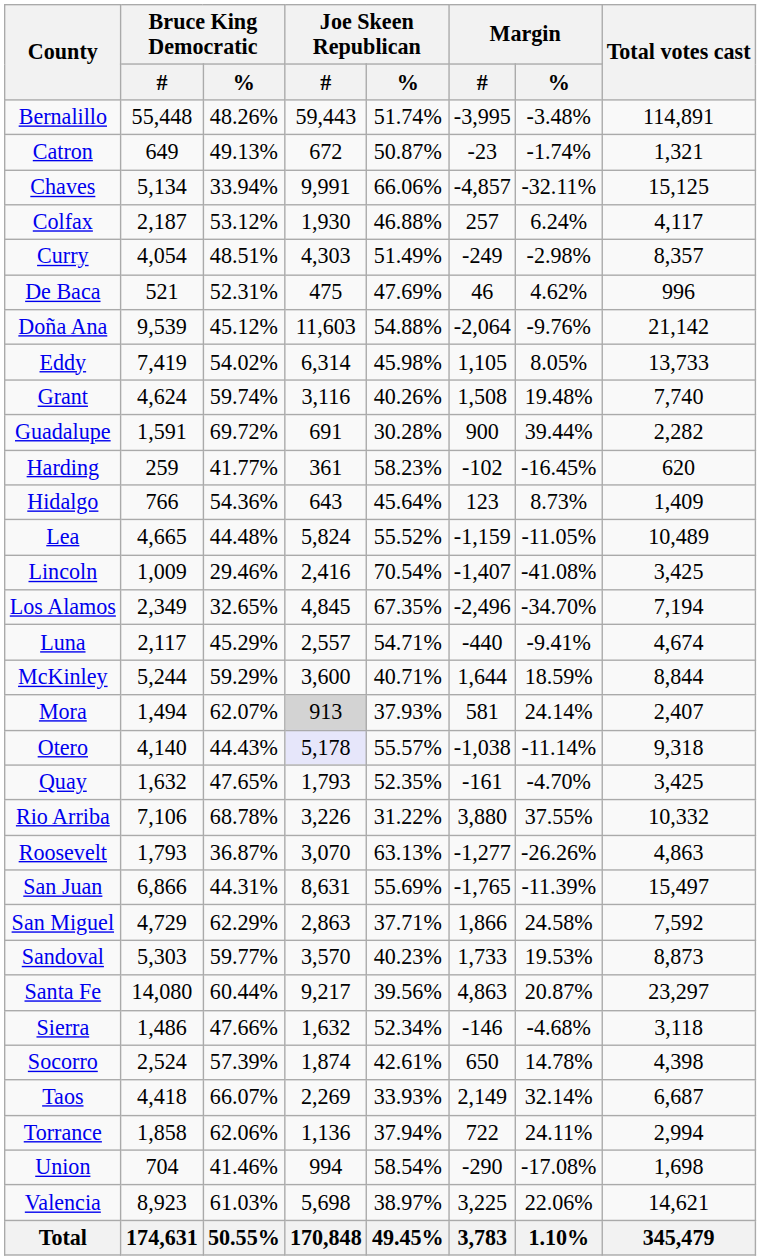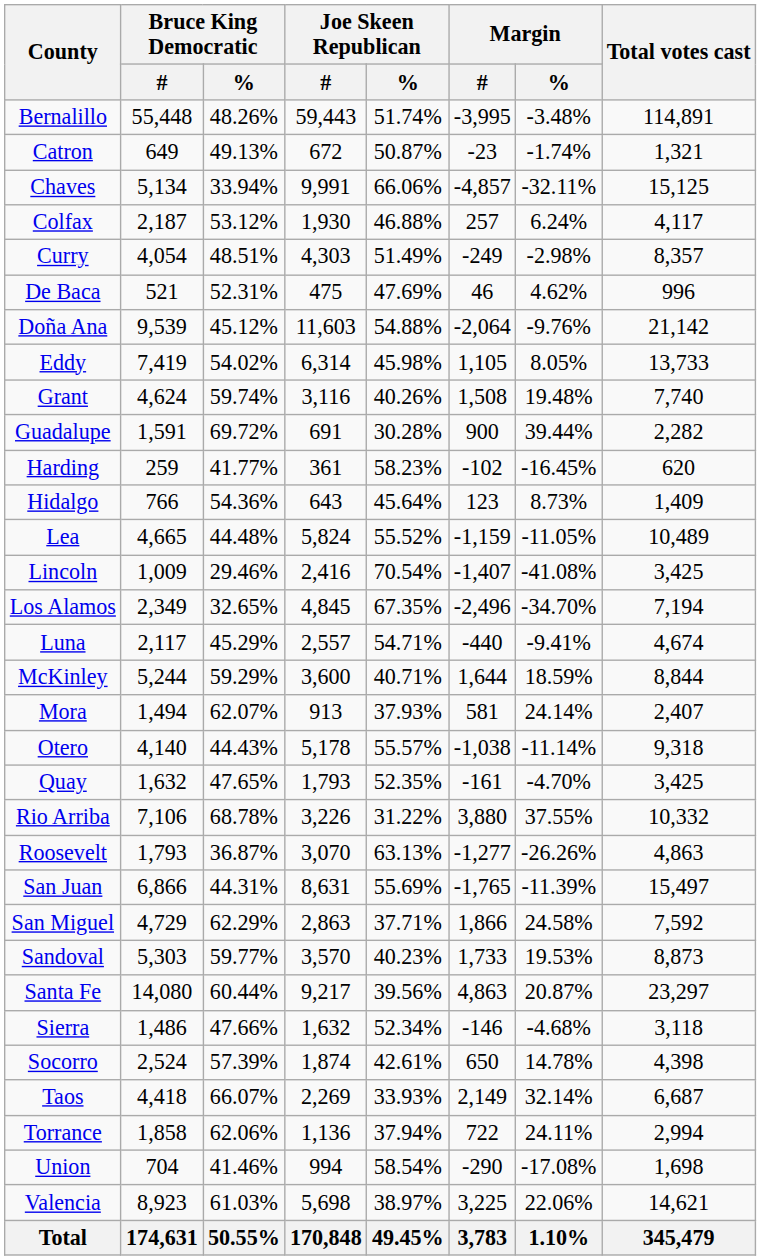Mora | Joe Skeen Republican / #: lightgrey background -> no background
Otero | Joe Skeen Republican / #: lavender background -> no background
